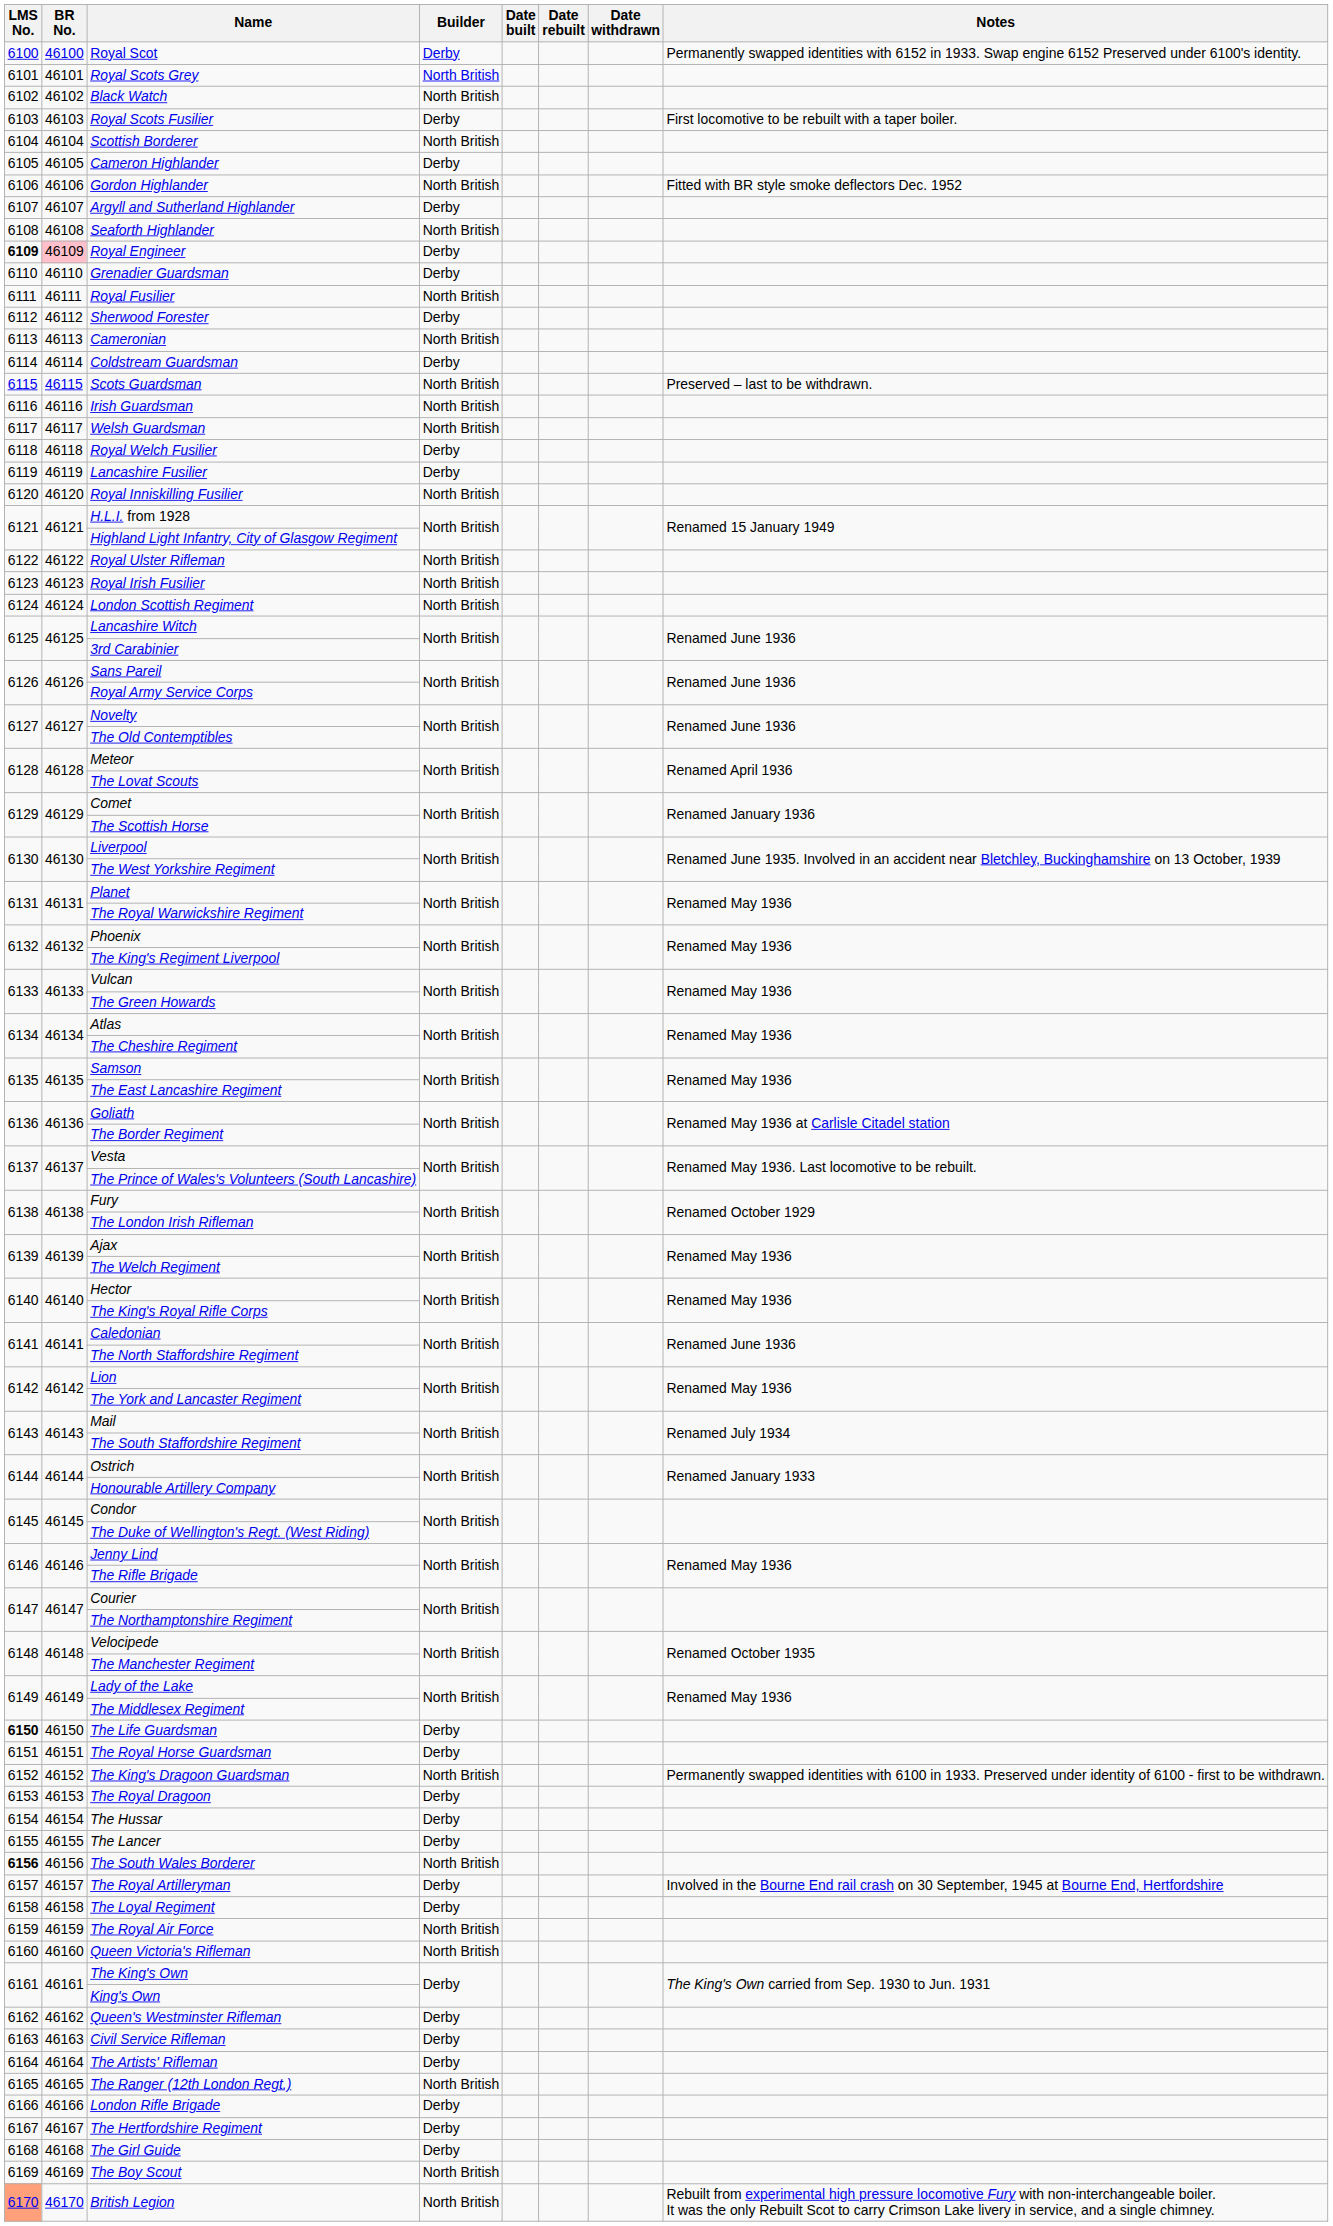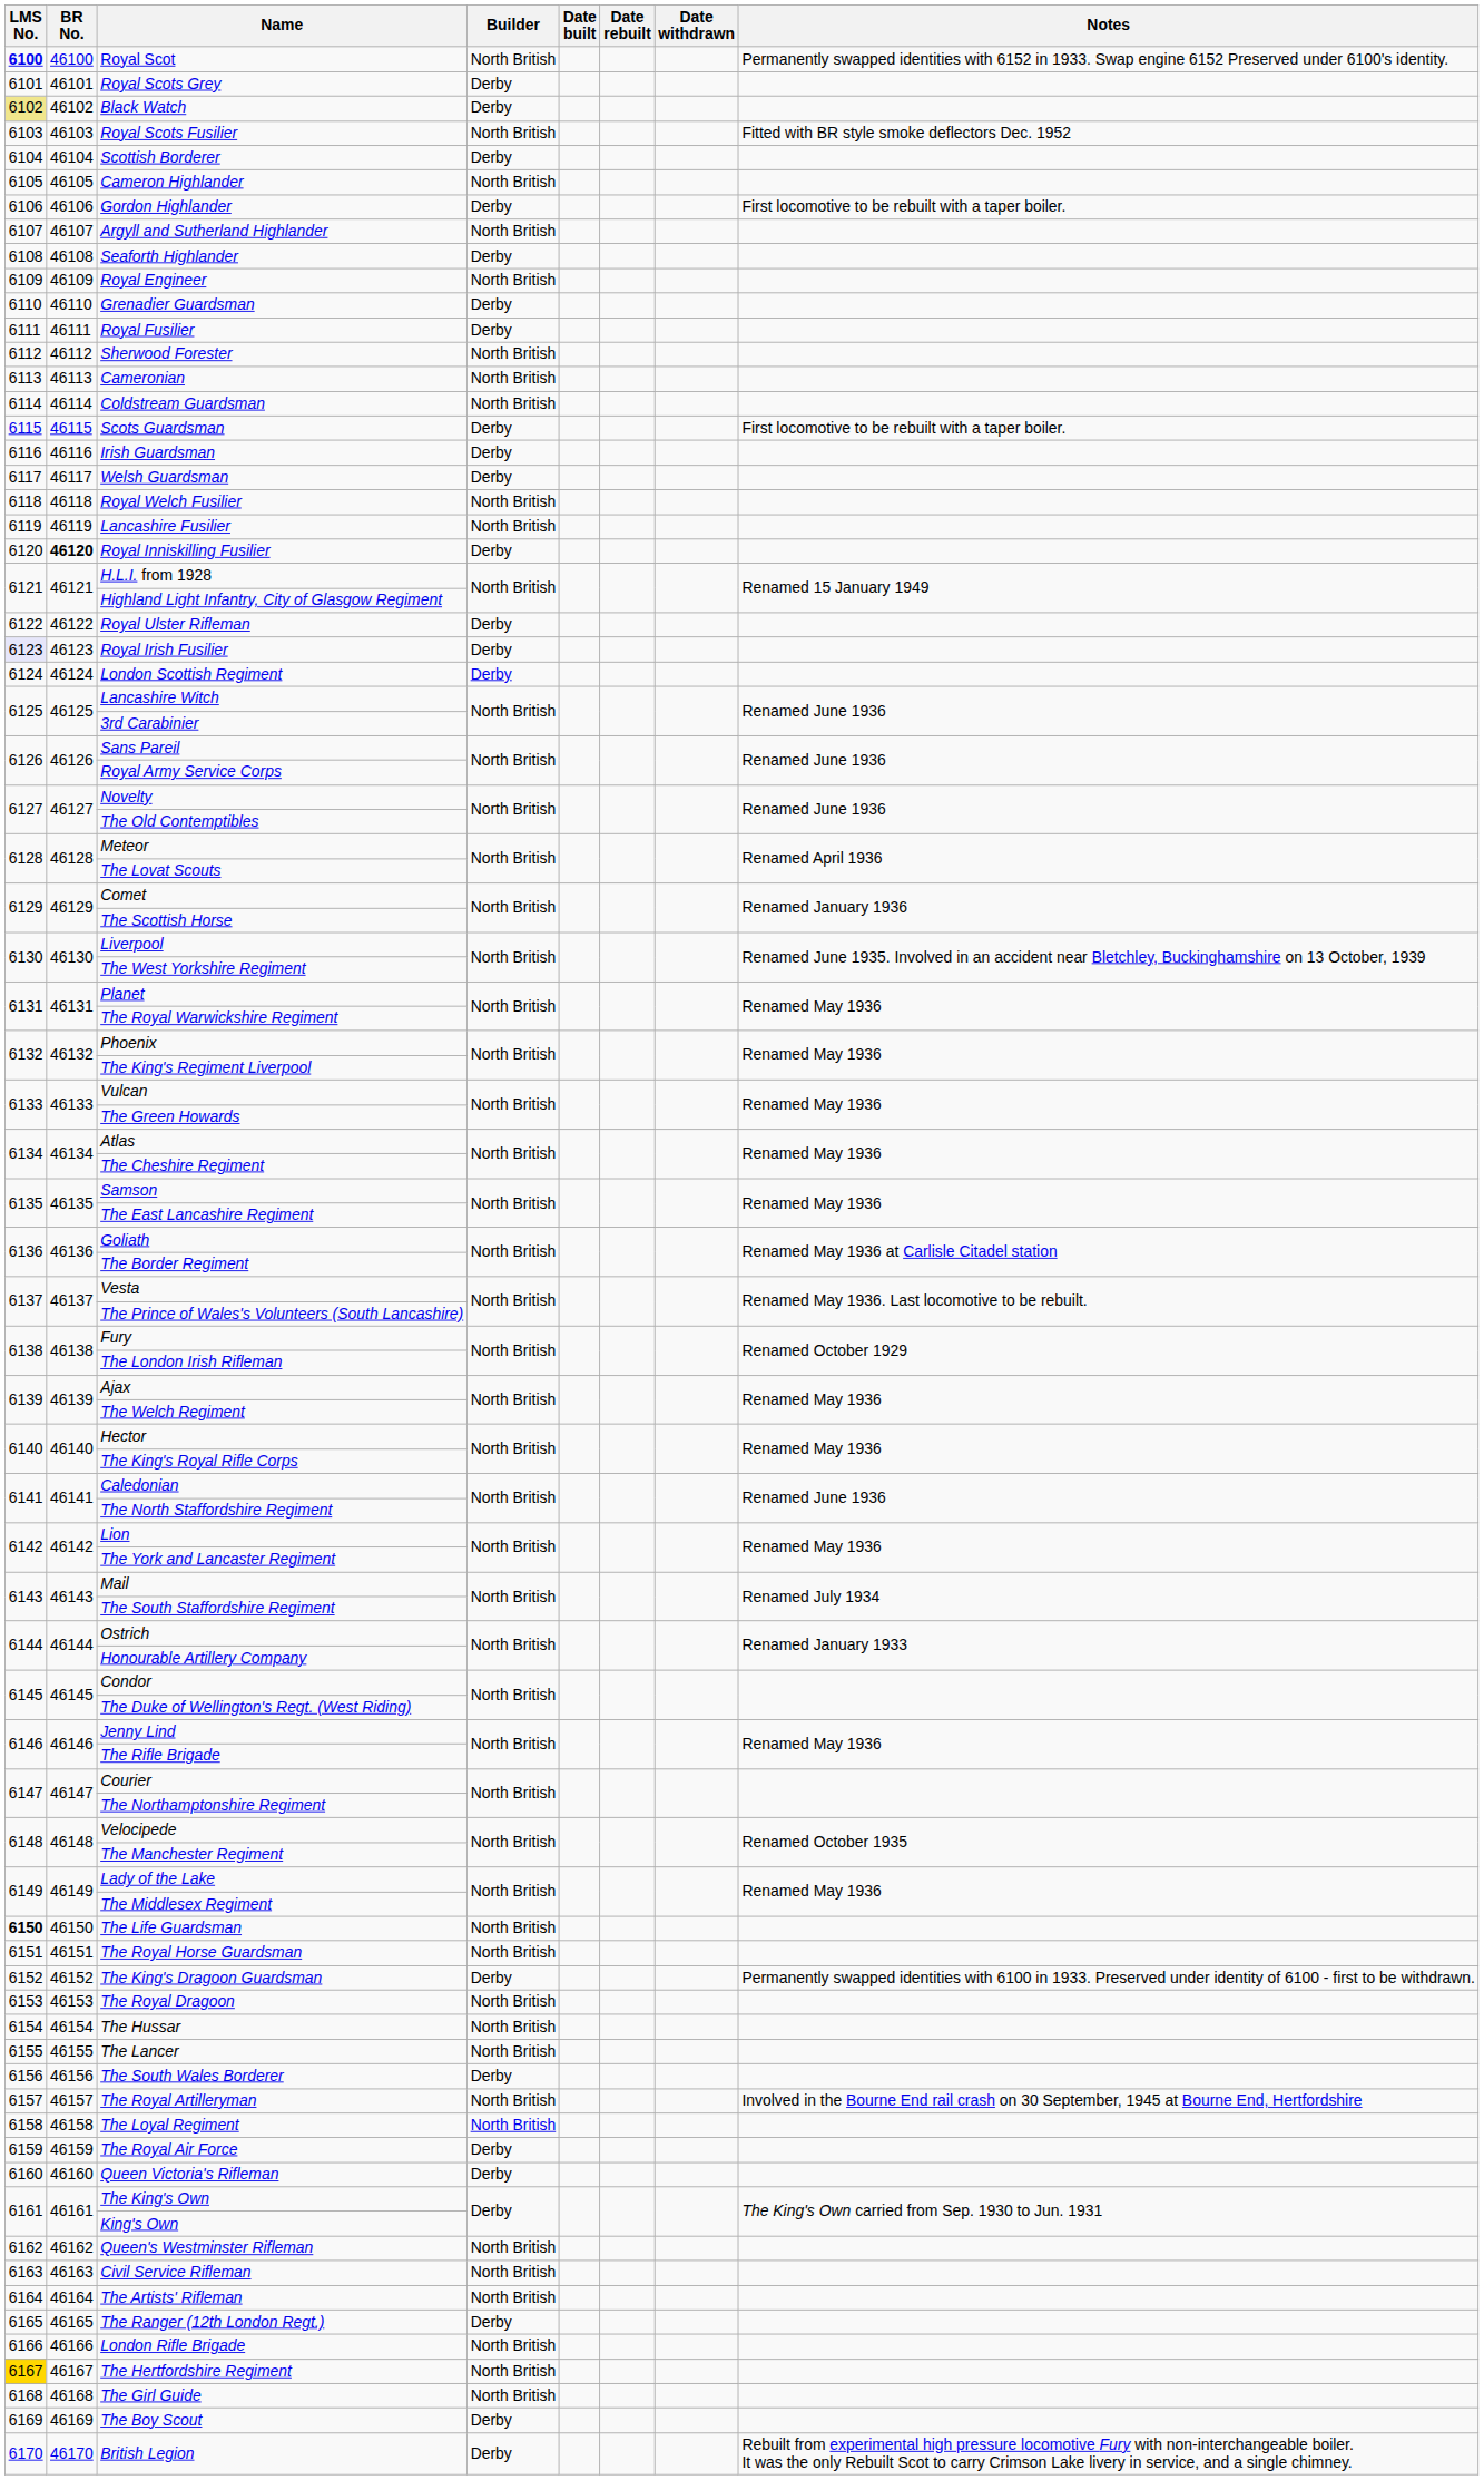Royal Scot | LMS No.: normal -> bold
Royal Scot | Builder: Derby -> North British
Royal Scots Grey | Builder: North British -> Derby
Black Watch | LMS No.: no background -> khaki background
Black Watch | Builder: North British -> Derby
Royal Scots Fusilier | Builder: Derby -> North British
Royal Scots Fusilier | Notes: First locomotive to be rebuilt with a taper boiler. -> Fitted with BR style smoke deflectors Dec. 1952
Scottish Borderer | Builder: North British -> Derby
Cameron Highlander | Builder: Derby -> North British
Gordon Highlander | Builder: North British -> Derby
Gordon Highlander | Notes: Fitted with BR style smoke deflectors Dec. 1952 -> First locomotive to be rebuilt with a taper boiler.
Argyll and Sutherland Highlander | Builder: Derby -> North British
Seaforth Highlander | Builder: North British -> Derby
Royal Engineer | LMS No.: bold -> normal
Royal Engineer | BR No.: pink background -> no background
Royal Engineer | Builder: Derby -> North British
Royal Fusilier | Builder: North British -> Derby
Sherwood Forester | Builder: Derby -> North British
Coldstream Guardsman | Builder: Derby -> North British
Scots Guardsman | Builder: North British -> Derby
Scots Guardsman | Notes: Preserved – last to be withdrawn. -> First locomotive to be rebuilt with a taper boiler.
Irish Guardsman | Builder: North British -> Derby
Welsh Guardsman | Builder: North British -> Derby
Royal Welch Fusilier | Builder: Derby -> North British
Lancashire Fusilier | Builder: Derby -> North British
Royal Inniskilling Fusilier | BR No.: normal -> bold
Royal Inniskilling Fusilier | Builder: North British -> Derby
Royal Ulster Rifleman | Builder: North British -> Derby
Royal Irish Fusilier | LMS No.: no background -> lavender background
Royal Irish Fusilier | Builder: North British -> Derby
London Scottish Regiment | Builder: North British -> Derby
The Life Guardsman | Builder: Derby -> North British
The Royal Horse Guardsman | Builder: Derby -> North British
The King's Dragoon Guardsman | Builder: North British -> Derby
The Royal Dragoon | Builder: Derby -> North British
The Hussar | Builder: Derby -> North British
The Lancer | Builder: Derby -> North British
The South Wales Borderer | LMS No.: bold -> normal
The South Wales Borderer | Builder: North British -> Derby
The Royal Artilleryman | Builder: Derby -> North British
The Loyal Regiment | Builder: Derby -> North British
The Royal Air Force | Builder: North British -> Derby
Queen Victoria's Rifleman | Builder: North British -> Derby
Queen's Westminster Rifleman | Builder: Derby -> North British
Civil Service Rifleman | Builder: Derby -> North British
The Artists' Rifleman | Builder: Derby -> North British
The Ranger (12th London Regt.) | Builder: North British -> Derby
London Rifle Brigade | Builder: Derby -> North British
The Hertfordshire Regiment | LMS No.: no background -> gold background
The Hertfordshire Regiment | Builder: Derby -> North British
The Girl Guide | Builder: Derby -> North British
The Boy Scout | Builder: North British -> Derby
British Legion | LMS No.: lightsalmon background -> no background
British Legion | Builder: North British -> Derby
